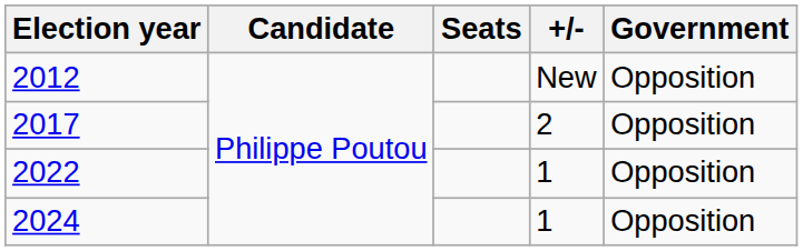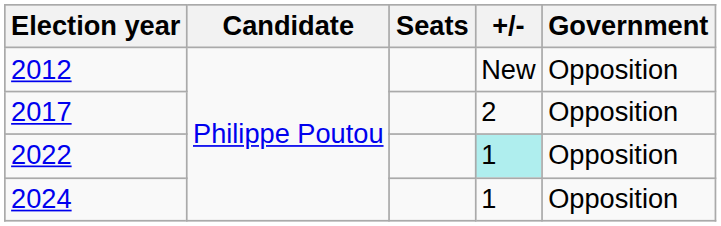2022 | +/-: no background -> paleturquoise background
